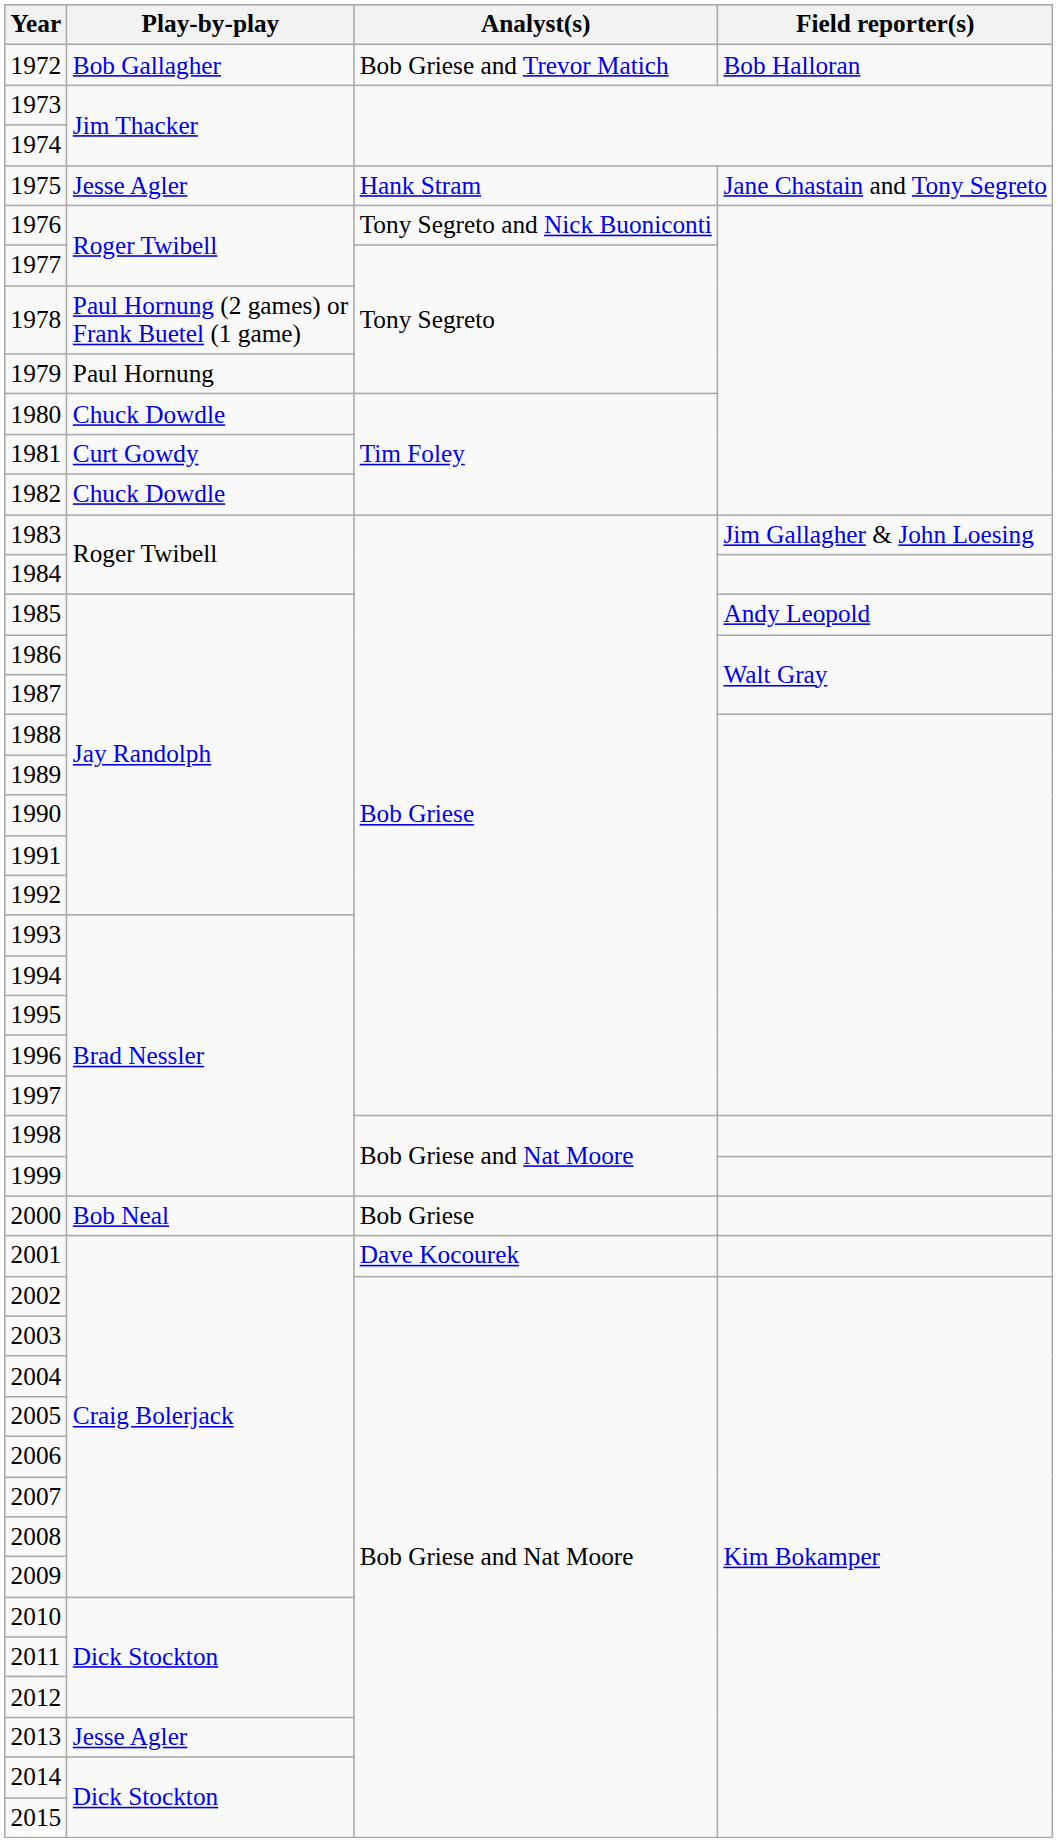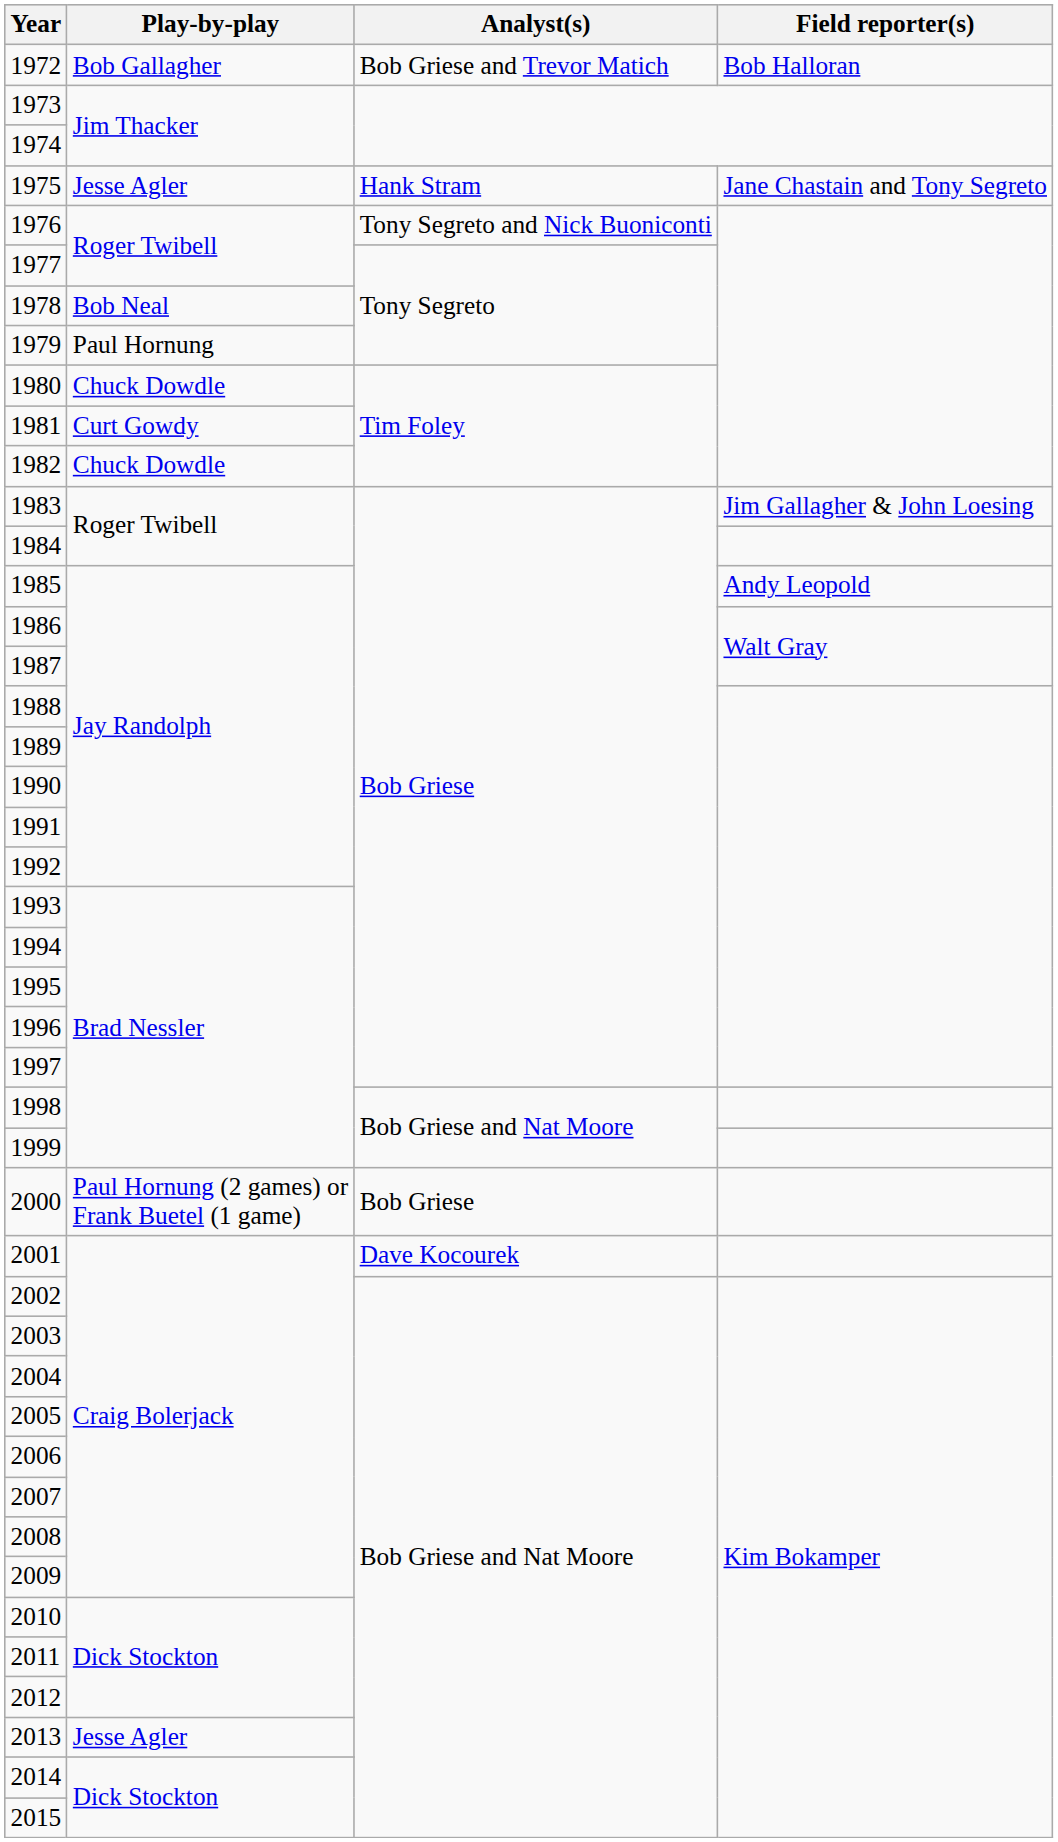1978 | Play-by-play: Paul Hornung (2 games) or Frank Buetel (1 game) -> Bob Neal
2000 | Play-by-play: Bob Neal -> Paul Hornung (2 games) or Frank Buetel (1 game)
